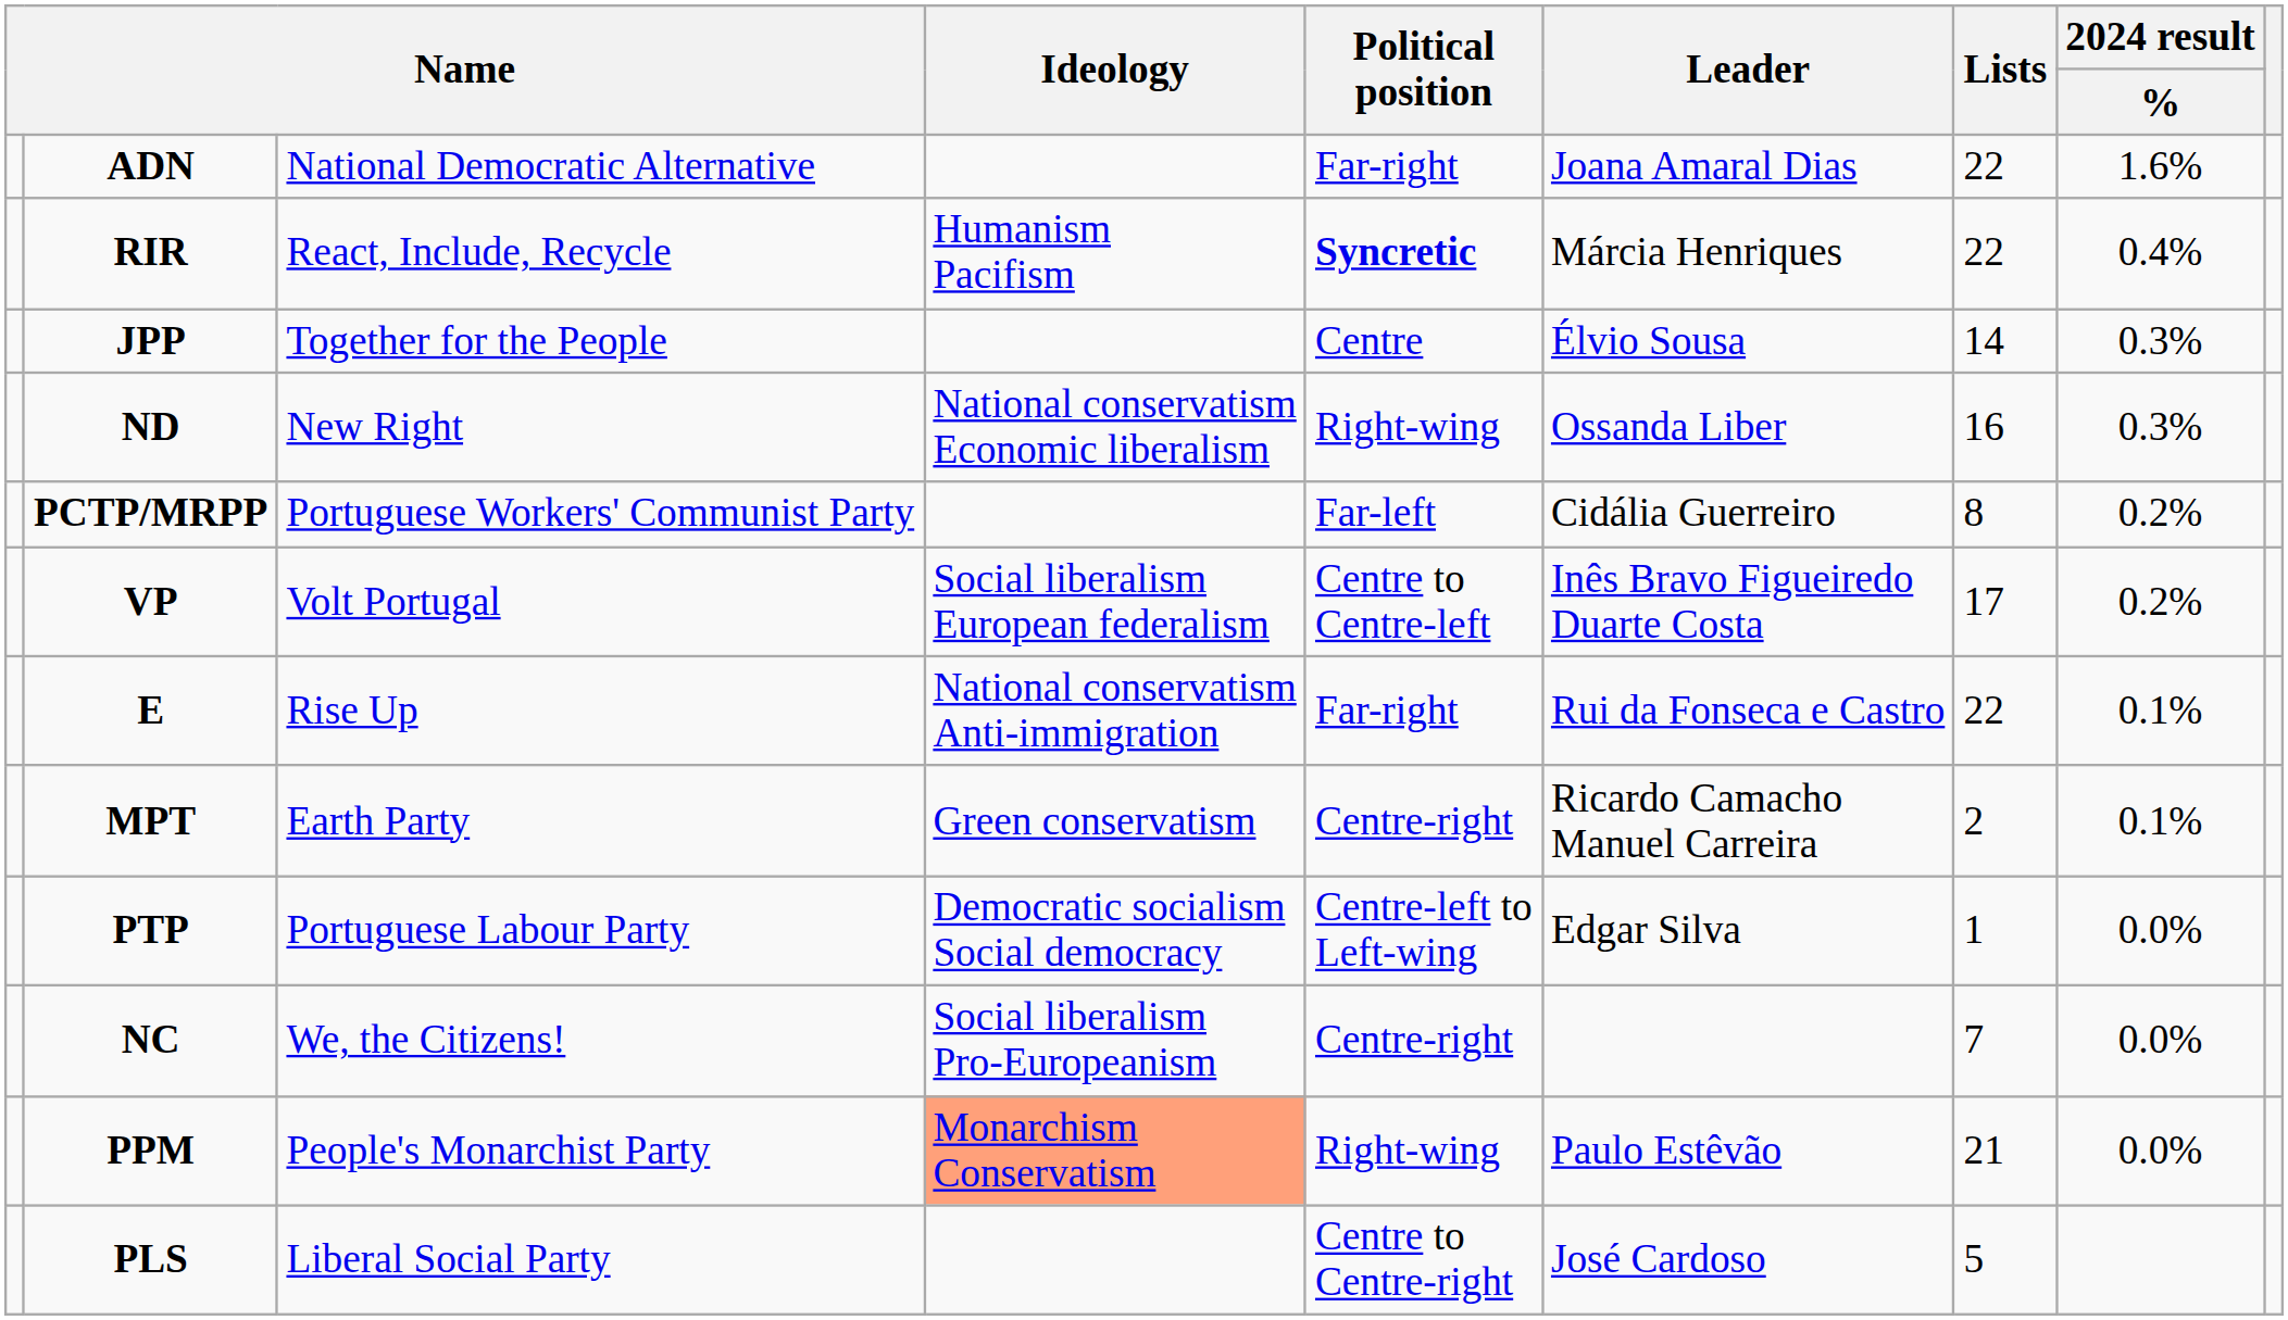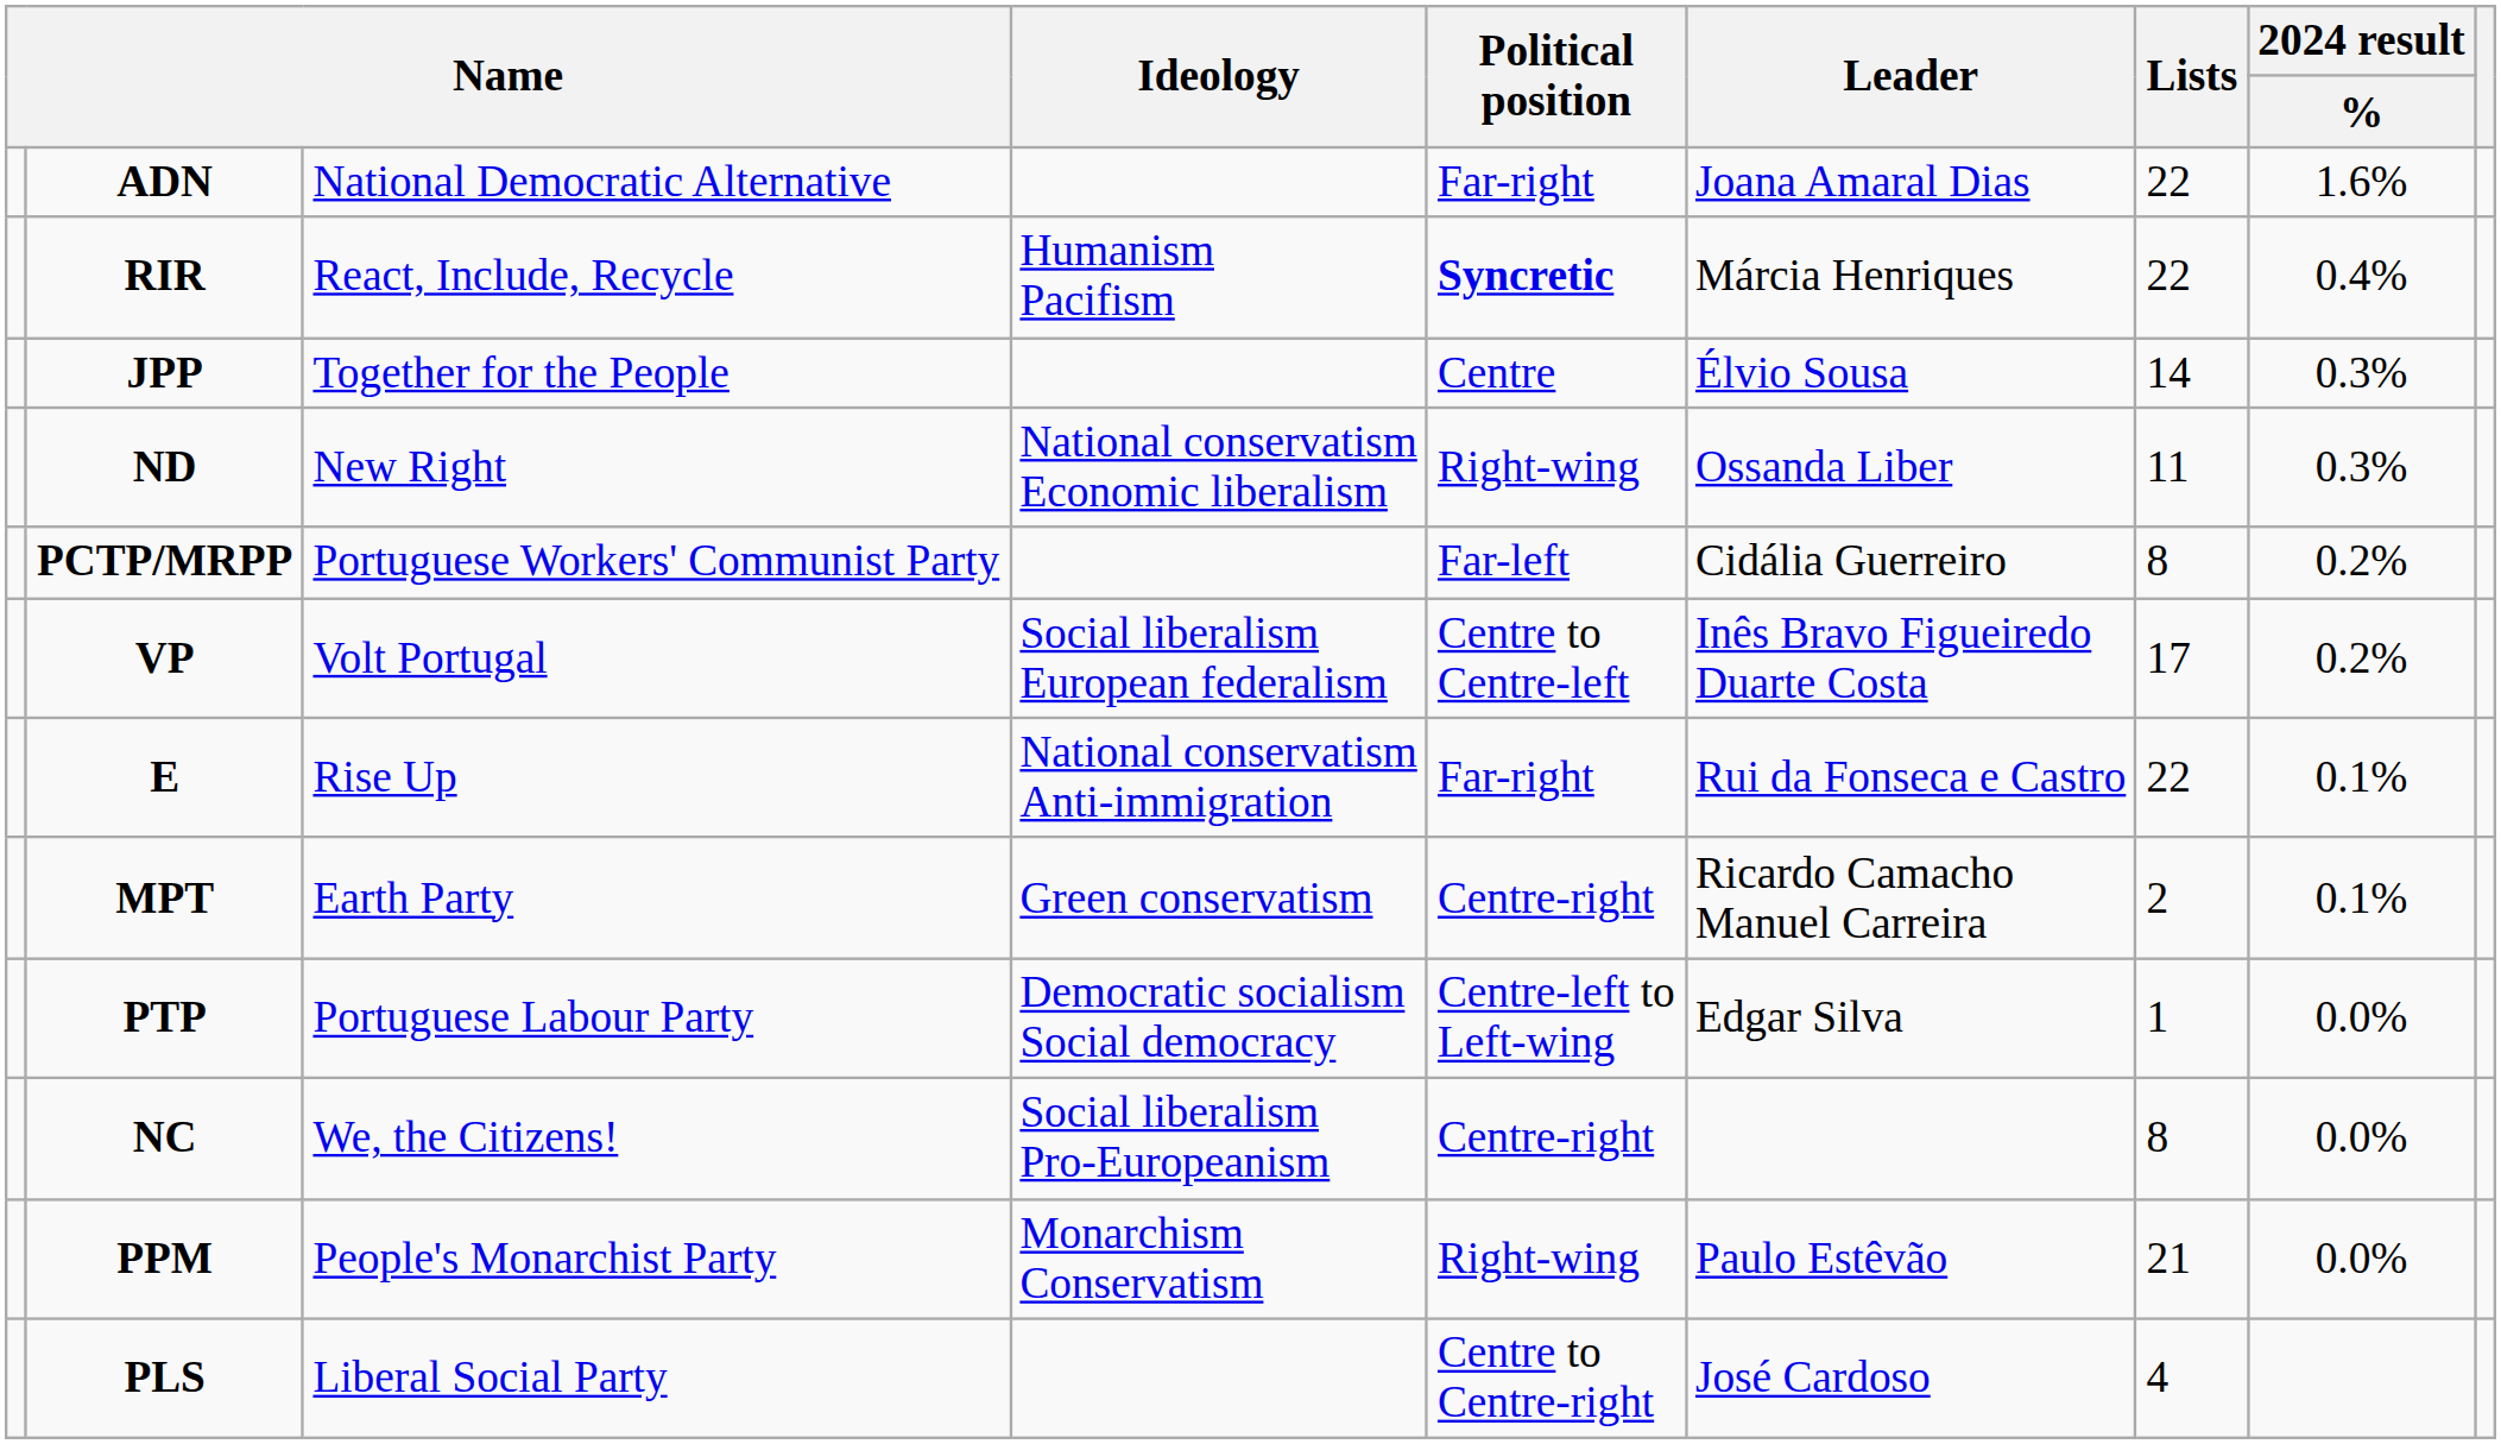ND | Lists: 16 -> 11
NC | Lists: 7 -> 8
PPM | Ideology: lightsalmon background -> no background
PLS | Lists: 5 -> 4
